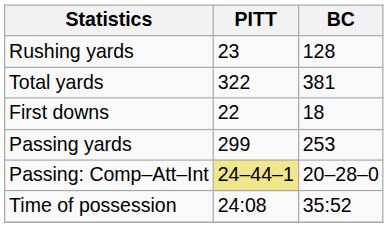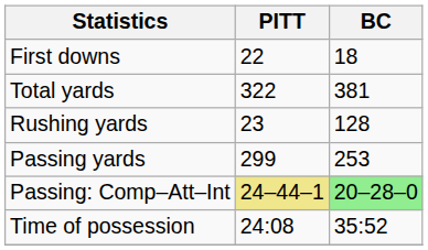rows swapped: First downs <-> Rushing yards
Passing: Comp–Att–Int | BC: no background -> lightgreen background
